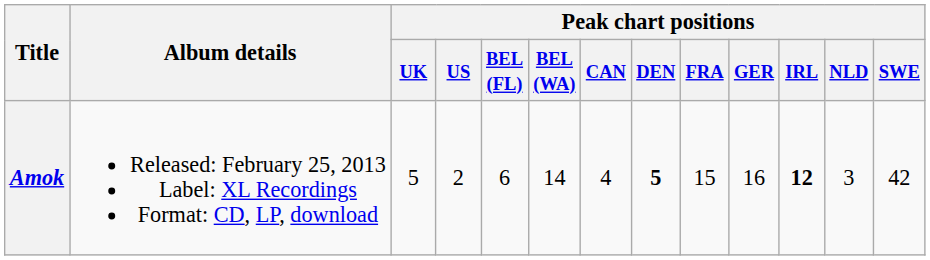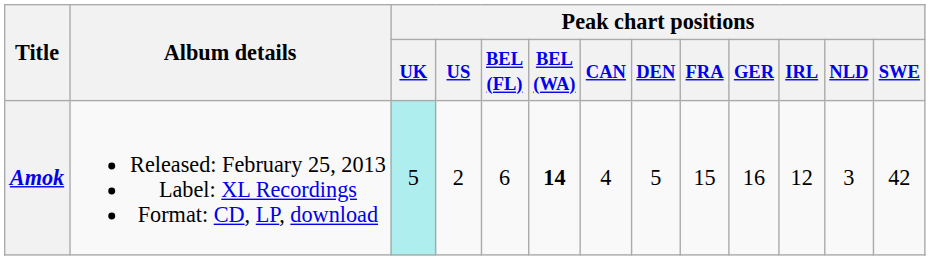Amok | Peak chart positions / UK: no background -> paleturquoise background
Amok | Peak chart positions / BEL (WA): normal -> bold
Amok | Peak chart positions / DEN: bold -> normal
Amok | Peak chart positions / IRL: bold -> normal
